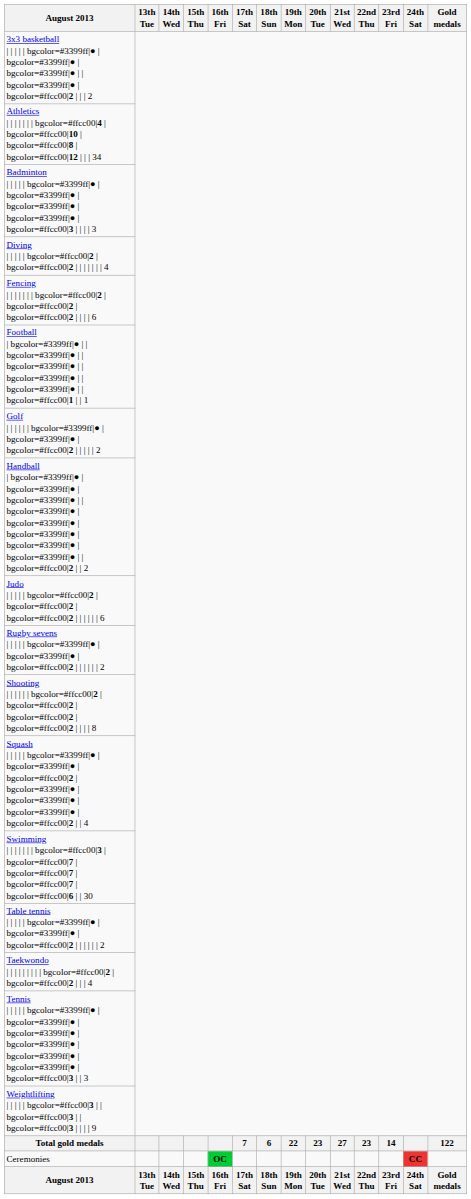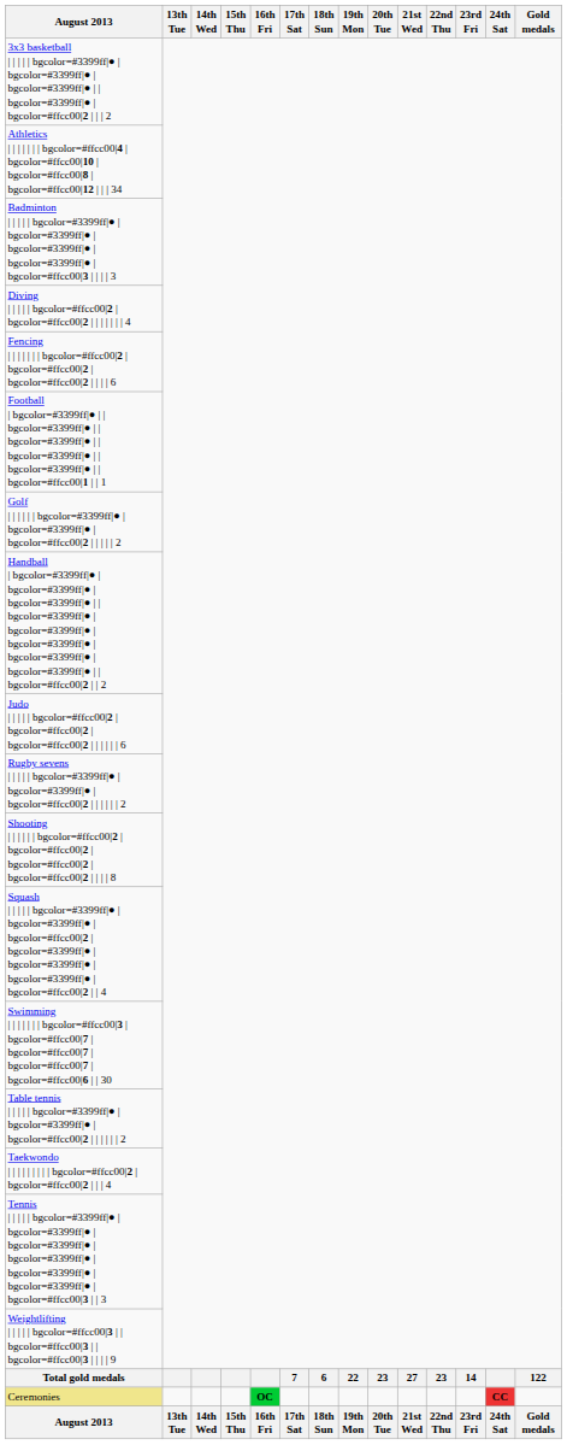Ceremonies | August 2013: no background -> khaki background
